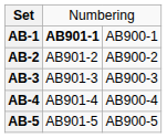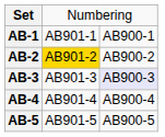AB-1 | column 2: bold -> normal
AB-2 | column 2: no background -> gold background
AB-3 | column 3: no background -> lavender background
